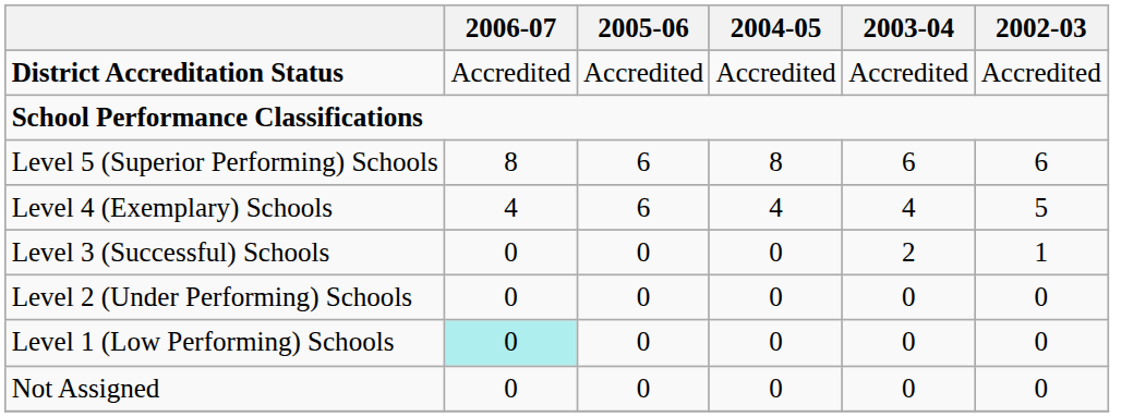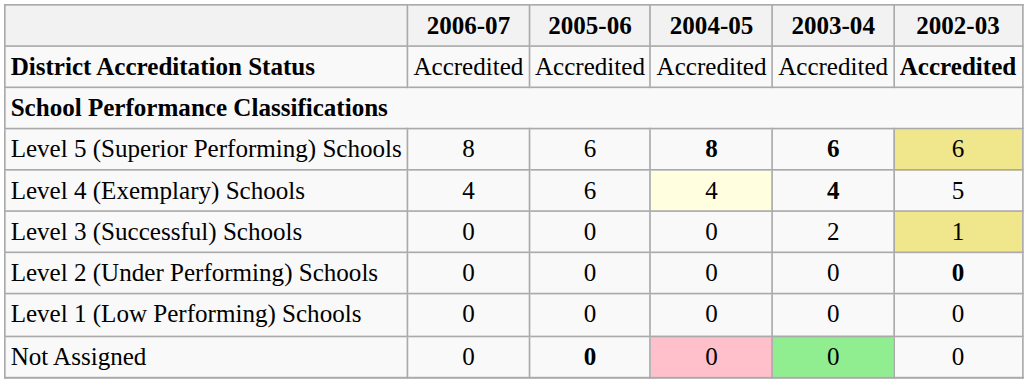District Accreditation Status | 2002-03: normal -> bold
Level 5 (Superior Performing) Schools | 2004-05: normal -> bold
Level 5 (Superior Performing) Schools | 2003-04: normal -> bold
Level 5 (Superior Performing) Schools | 2002-03: no background -> khaki background
Level 4 (Exemplary) Schools | 2004-05: no background -> lightyellow background
Level 4 (Exemplary) Schools | 2003-04: normal -> bold
Level 3 (Successful) Schools | 2002-03: no background -> khaki background
Level 2 (Under Performing) Schools | 2002-03: normal -> bold
Level 1 (Low Performing) Schools | 2006-07: paleturquoise background -> no background
Not Assigned | 2005-06: normal -> bold
Not Assigned | 2004-05: no background -> pink background
Not Assigned | 2003-04: no background -> lightgreen background
